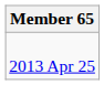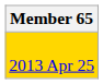row 2 | column 1: no background -> gold background
